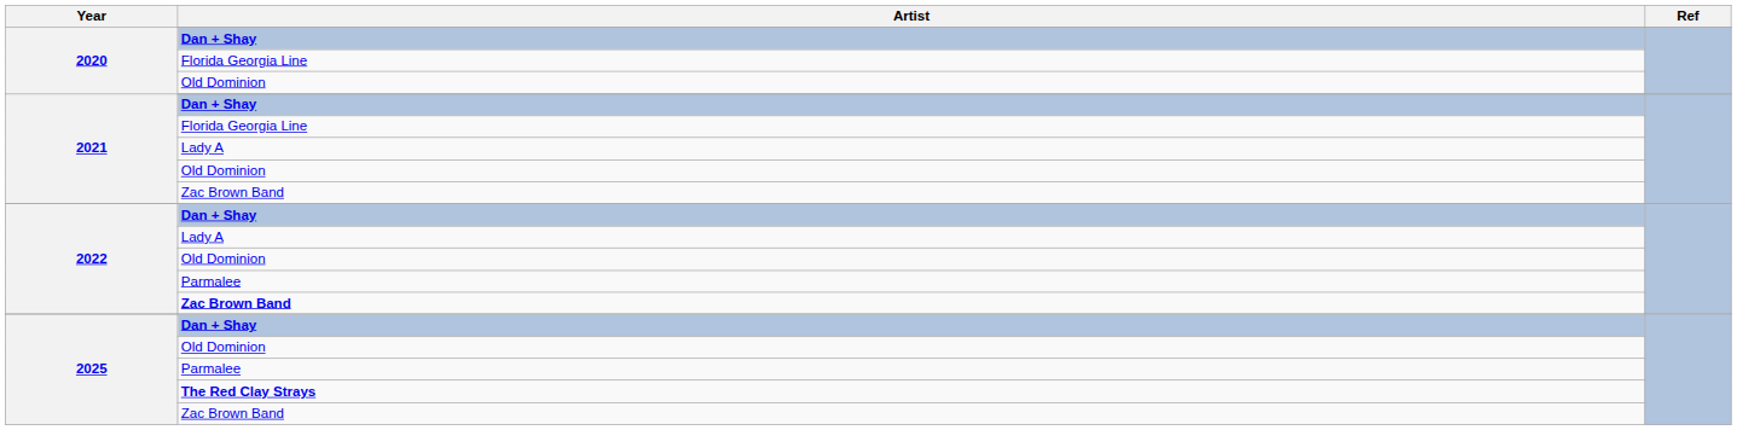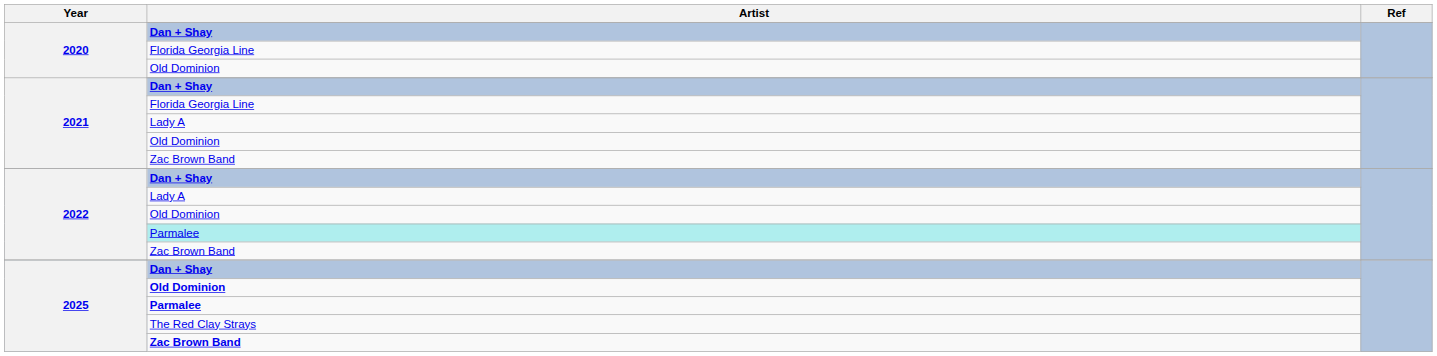2022 / Parmalee | Artist: no background -> paleturquoise background
2022 / Zac Brown Band | Artist: bold -> normal
2025 / Old Dominion | Artist: normal -> bold
2025 / Parmalee | Artist: normal -> bold
The Red Clay Strays | Artist: bold -> normal
2025 / Zac Brown Band | Artist: normal -> bold
